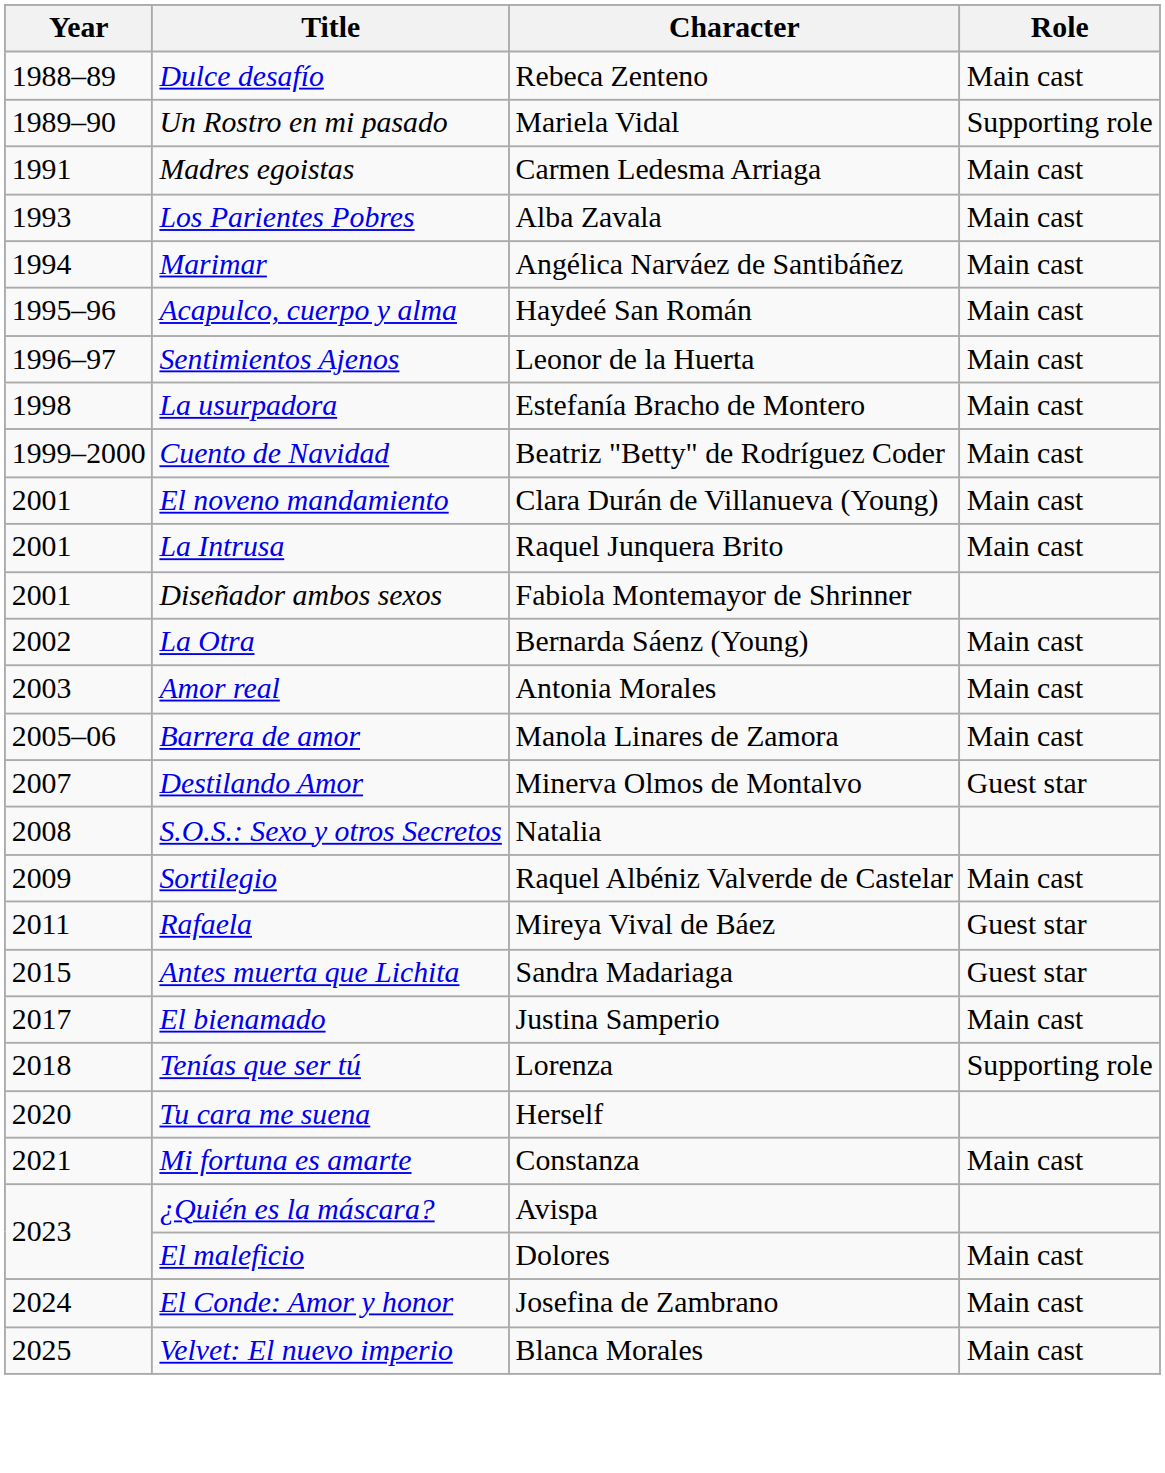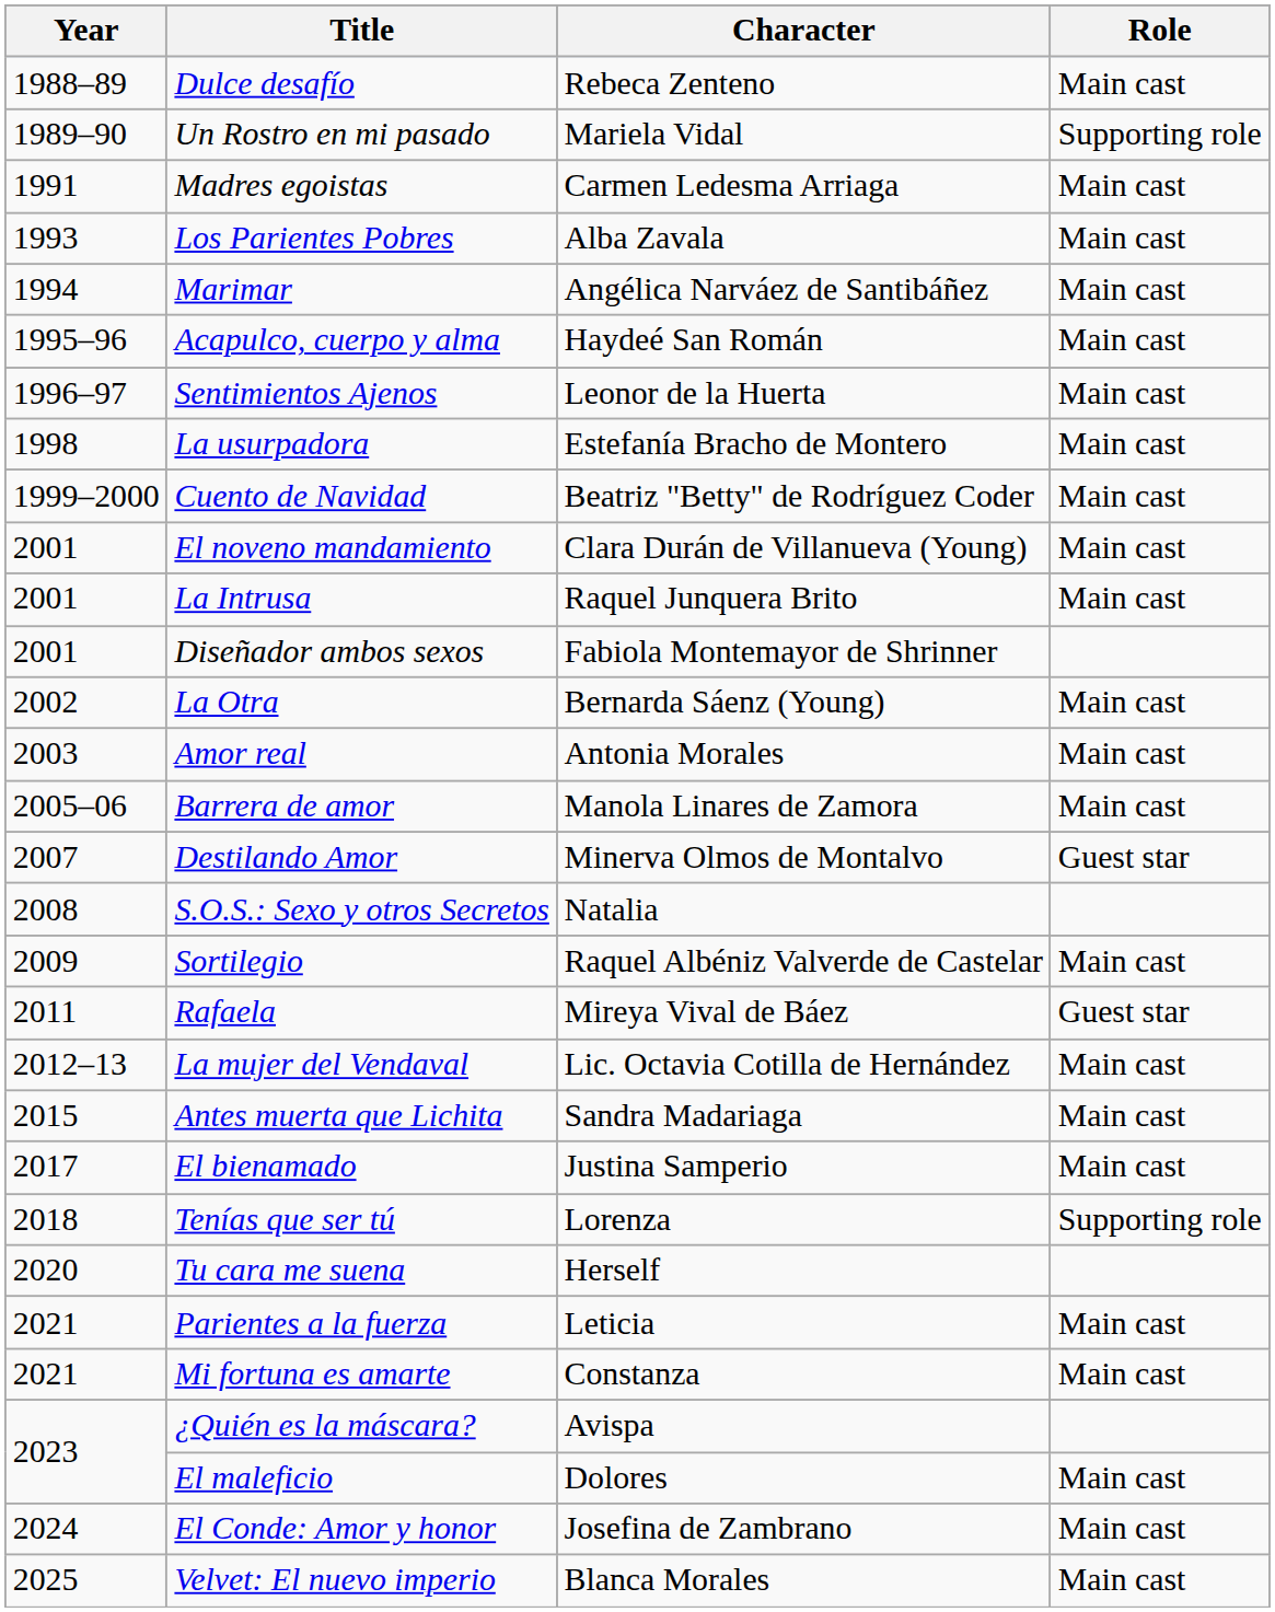+ row: 2012–13 | La mujer del Vendaval | Lic. Octavia Cotilla de Hernández | Main cast
Antes muerta que Lichita | Role: Guest star -> Main cast
+ row: 2021 | Parientes a la fuerza | Leticia | Main cast
